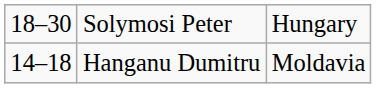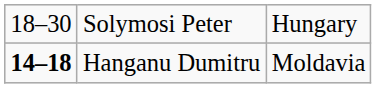Hanganu Dumitru | column 1: normal -> bold
